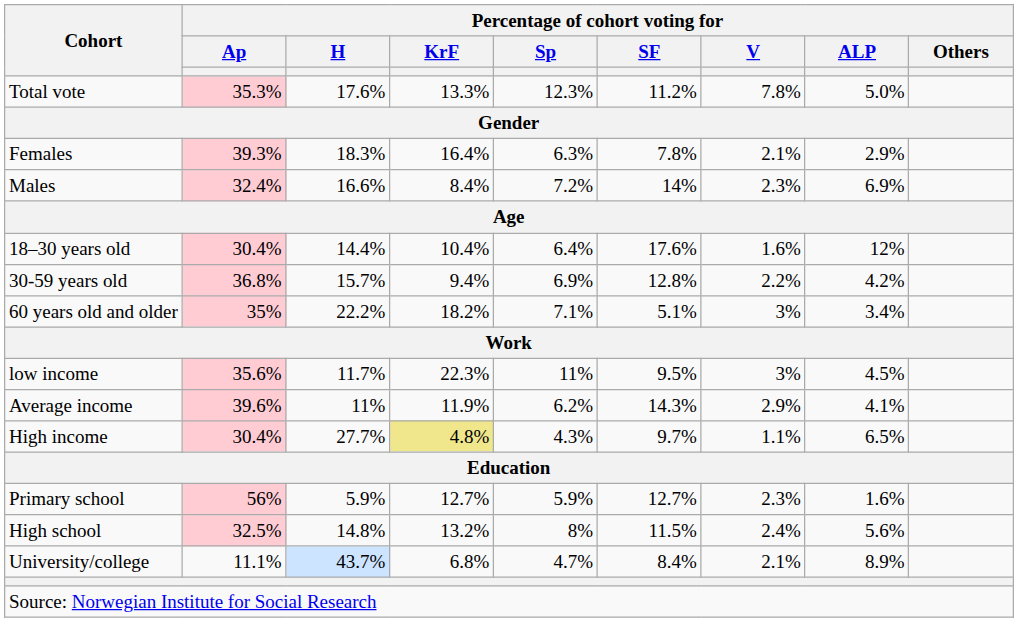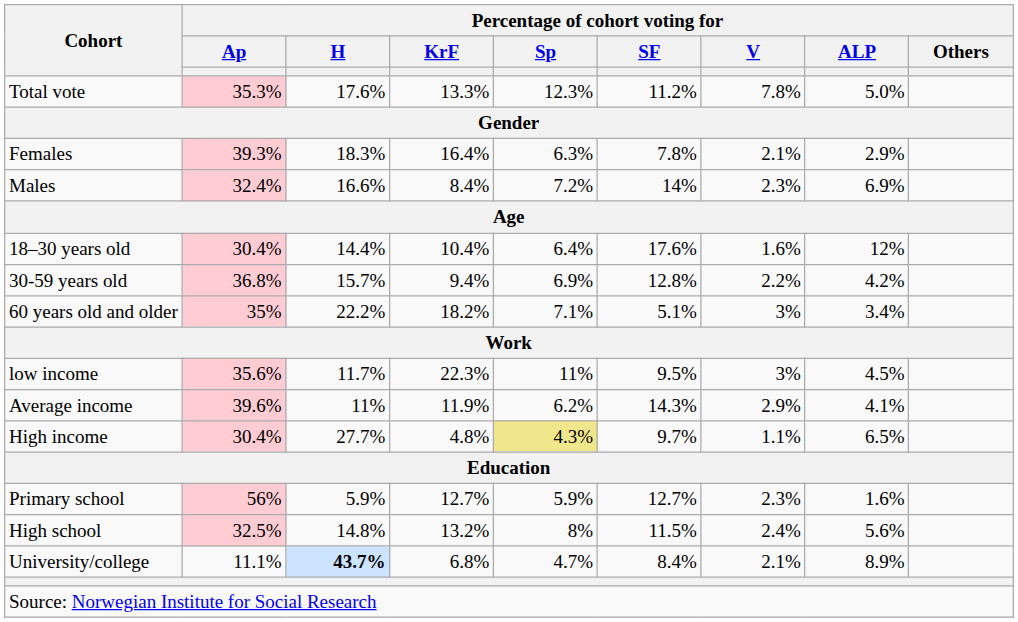High income | Percentage of cohort voting for / KrF: khaki background -> no background
High income | Percentage of cohort voting for / Sp: no background -> khaki background
University/college | Percentage of cohort voting for / H: normal -> bold
